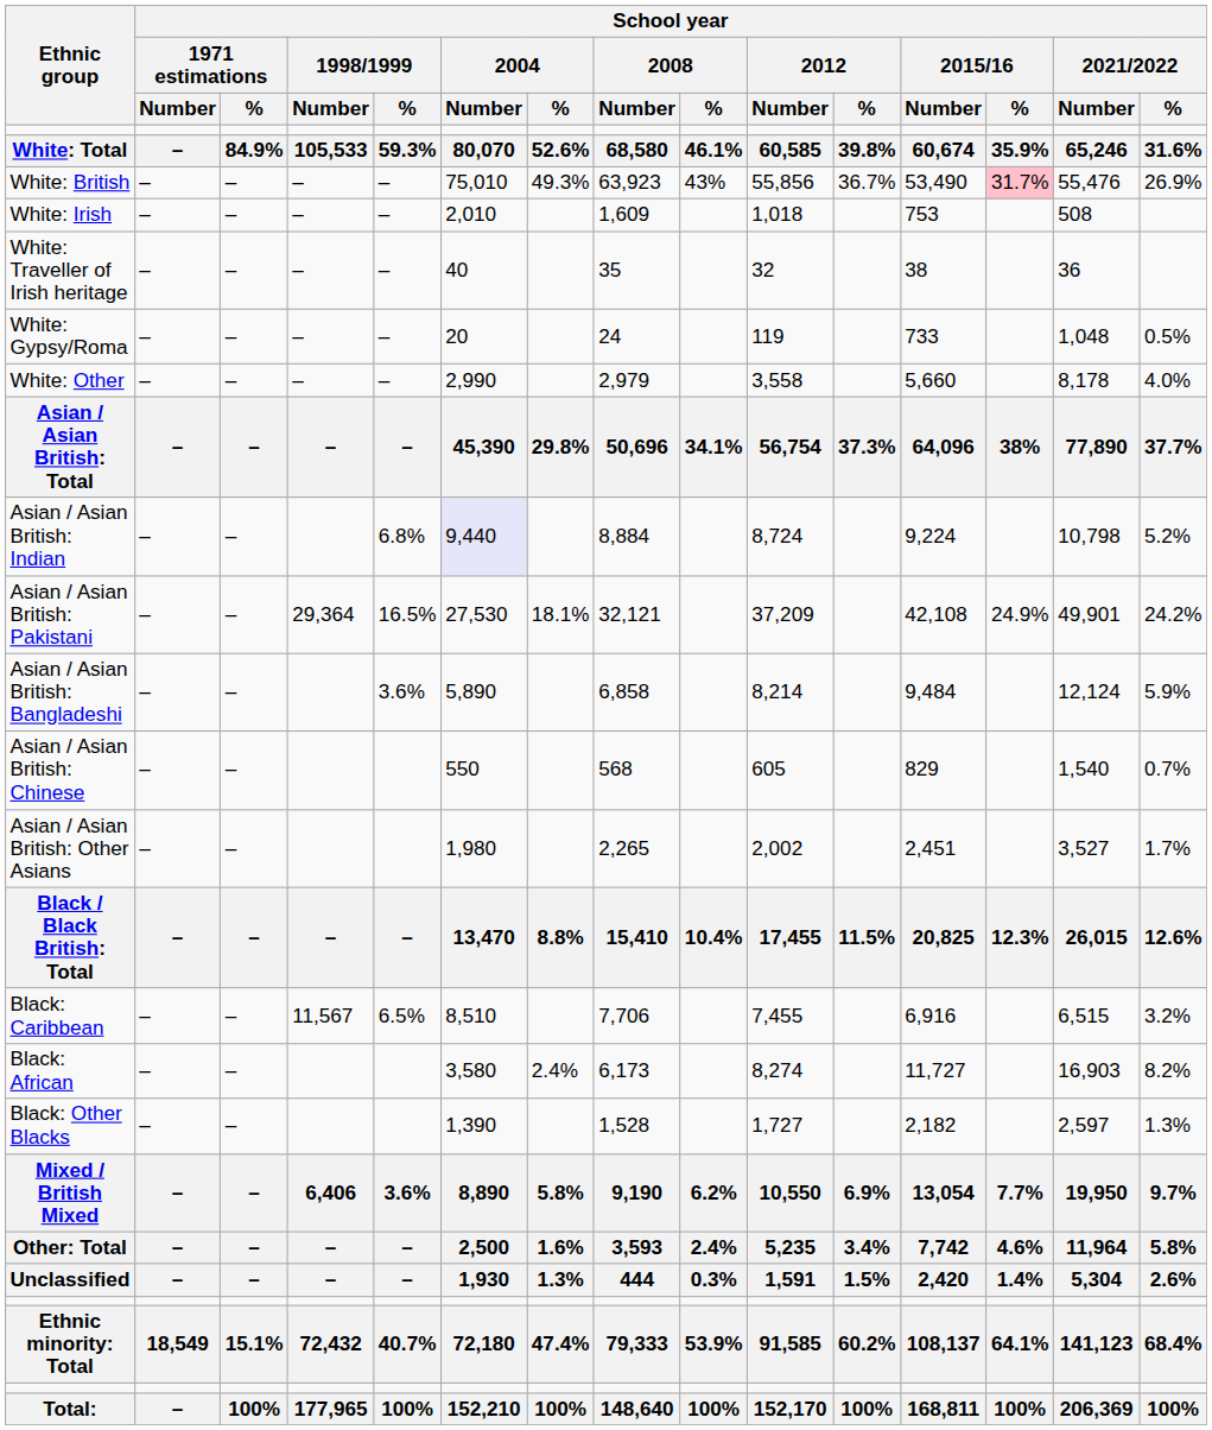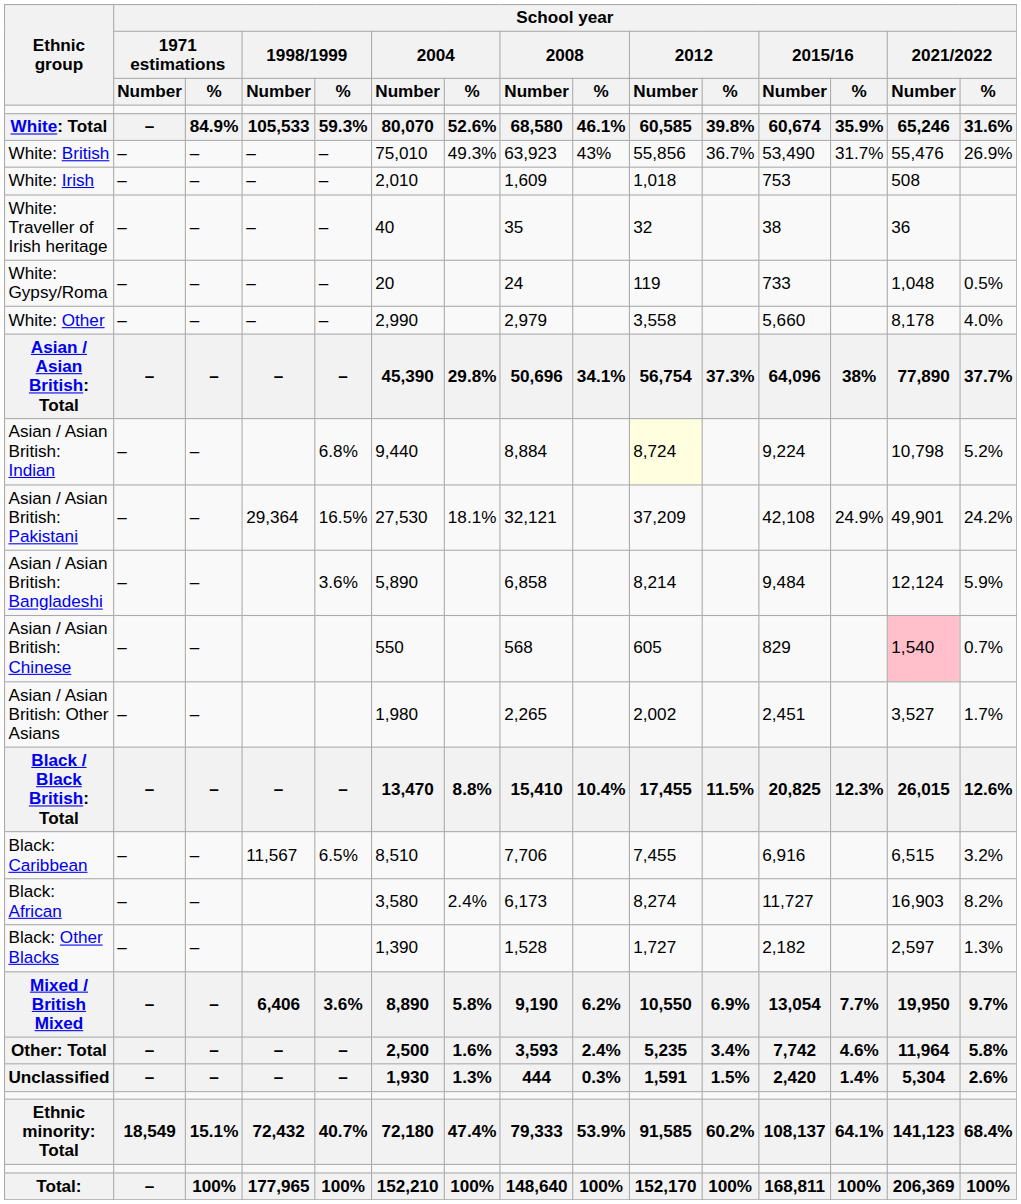White: British | School year / 2015/16 / %: pink background -> no background
Asian / Asian British: Indian | School year / 2004 / Number: lavender background -> no background
Asian / Asian British: Indian | School year / 2012 / Number: no background -> lightyellow background
Asian / Asian British: Chinese | School year / 2021/2022 / Number: no background -> pink background
